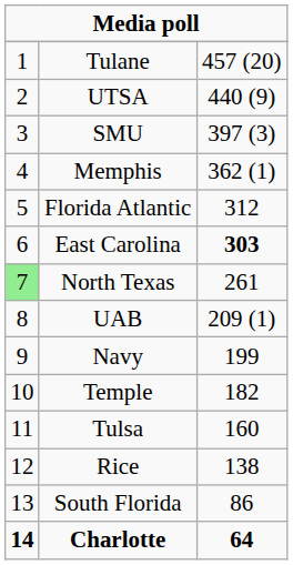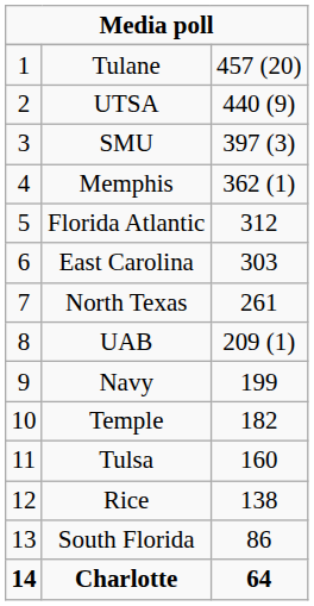East Carolina | column 3: bold -> normal
North Texas | column 1: lightgreen background -> no background
